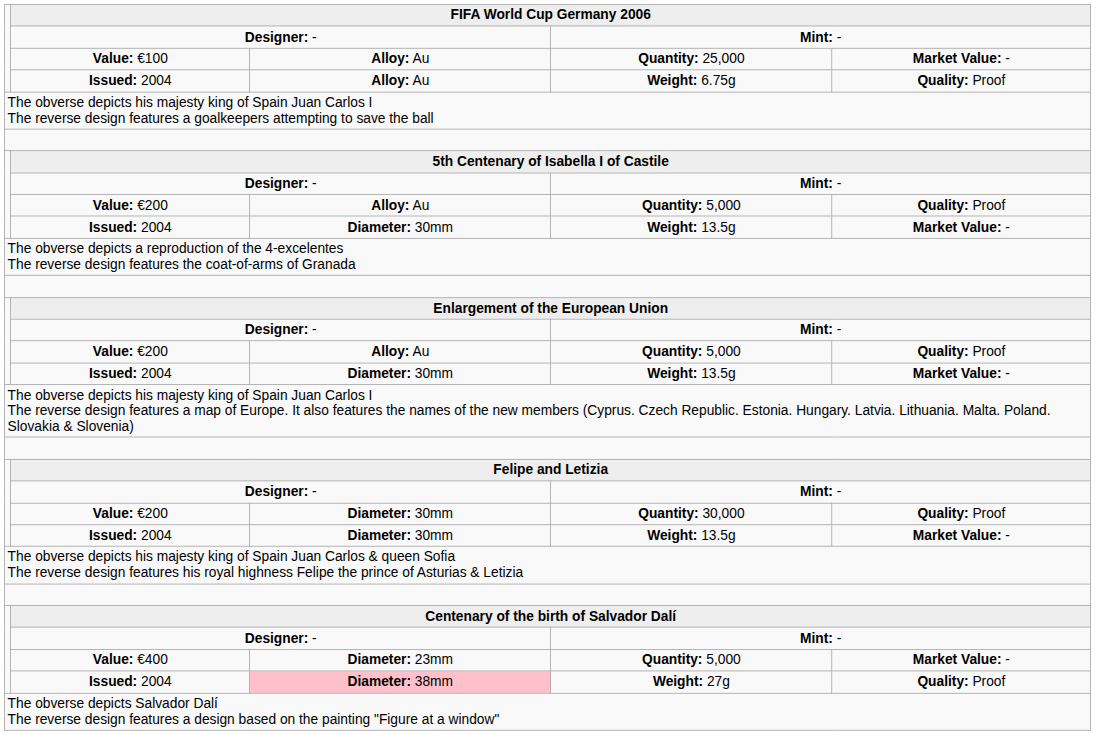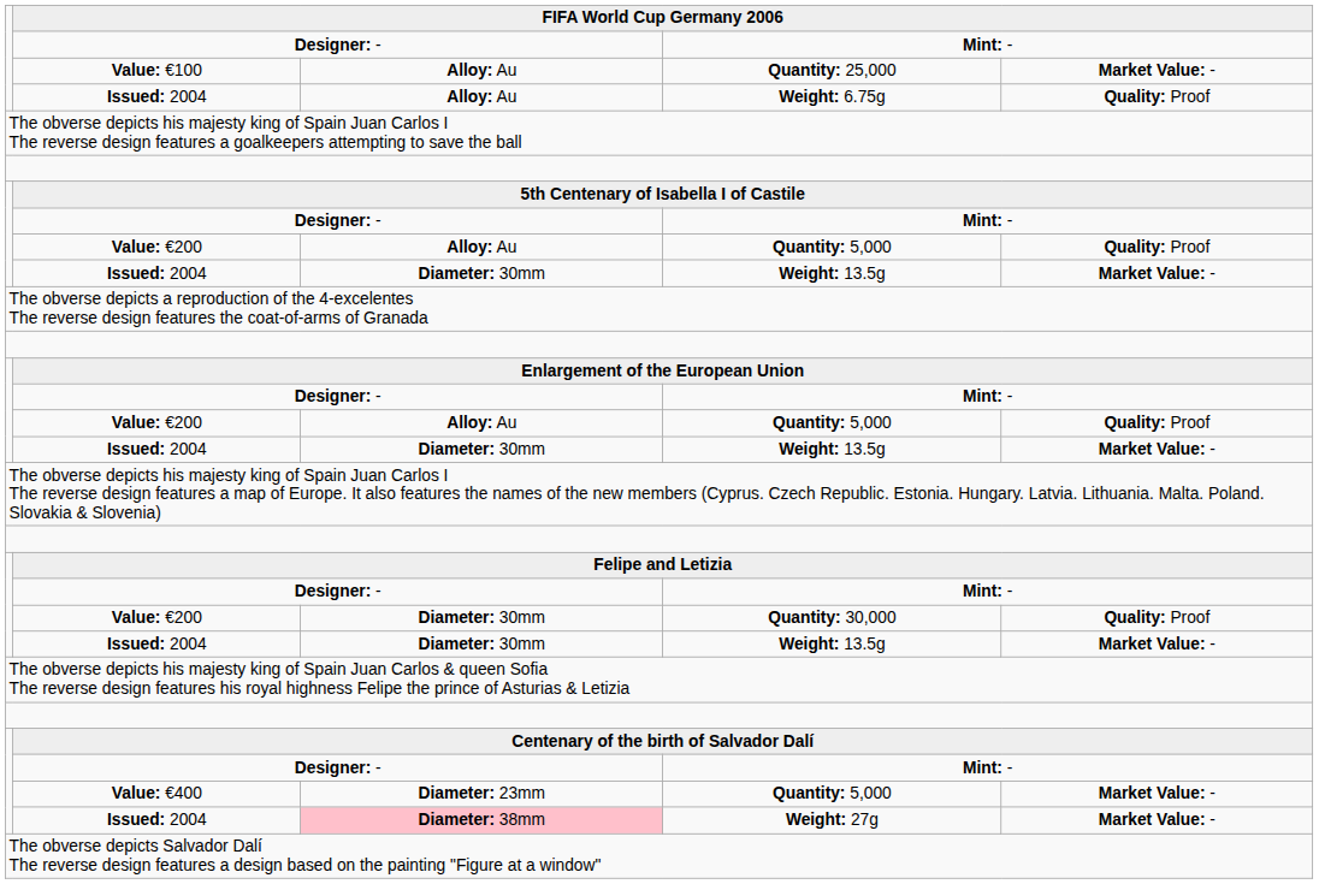Weight: 27g | column 5: Quality: Proof -> Market Value: -
